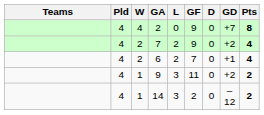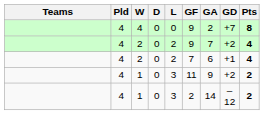columns swapped: D <-> GA
